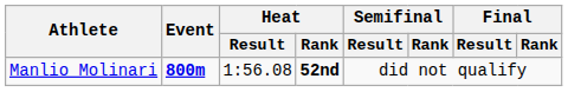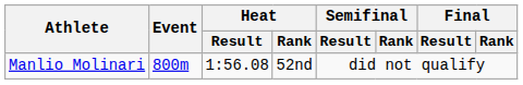Manlio Molinari | Event: bold -> normal
Manlio Molinari | Heat / Rank: bold -> normal
